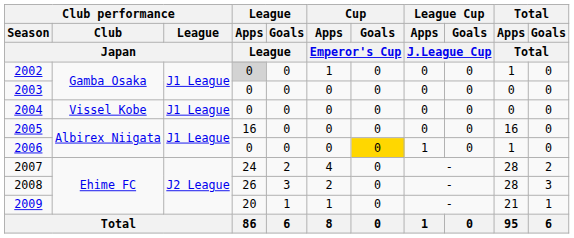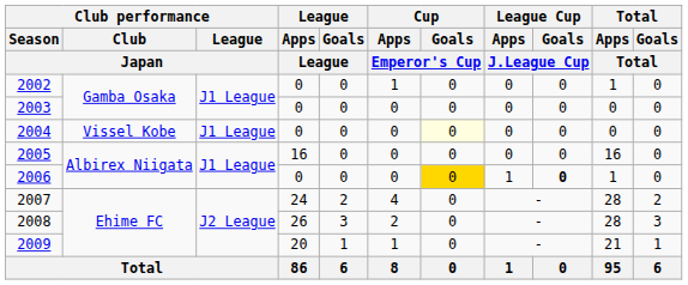2002 | League / Apps / League: lightgrey background -> no background
2004 | Cup / Goals / Emperor's Cup: no background -> lightyellow background
2006 | League Cup / Goals / J.League Cup: normal -> bold
